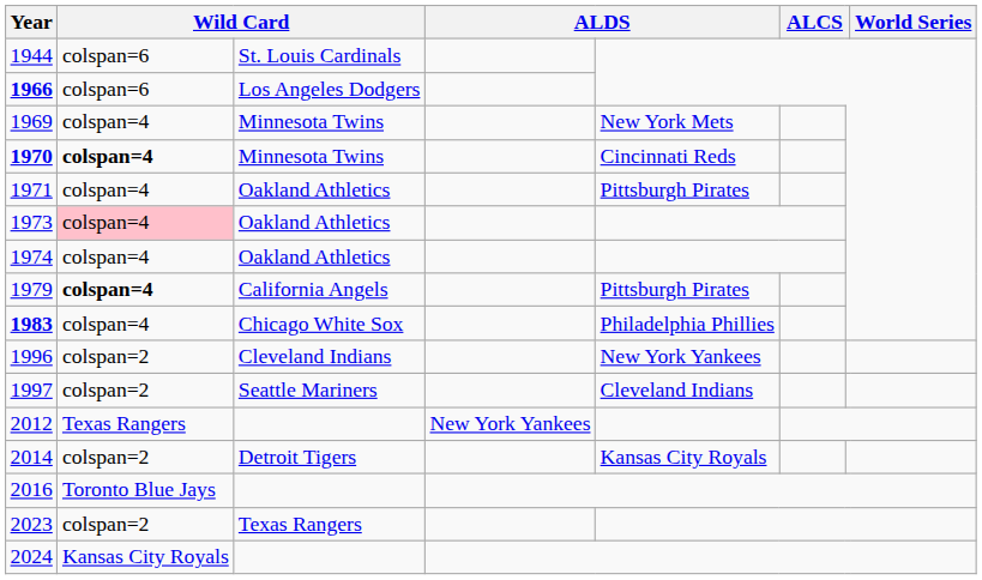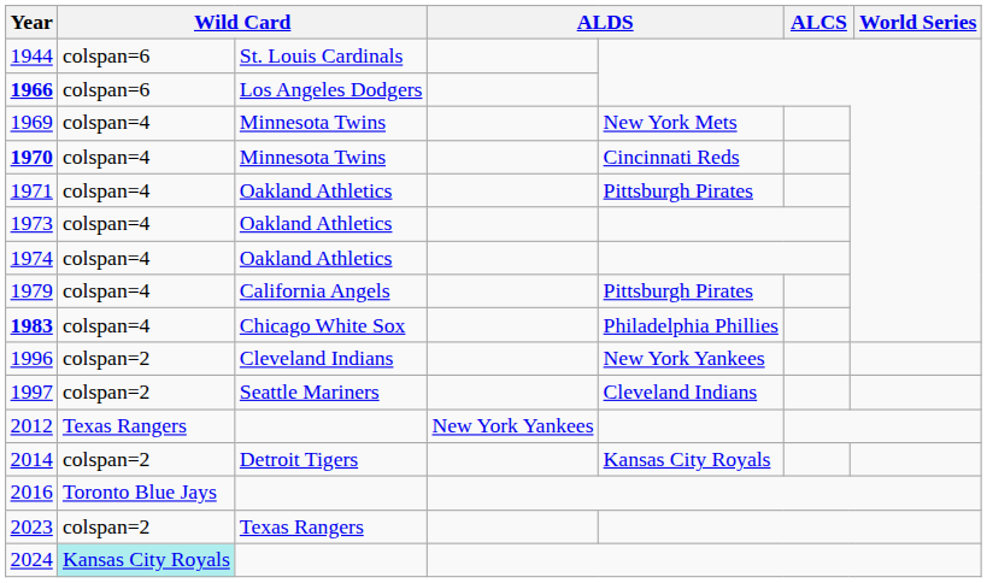1970 | column 2: bold -> normal
1973 | column 2: pink background -> no background
1979 | column 2: bold -> normal
2024 | column 2: no background -> paleturquoise background
